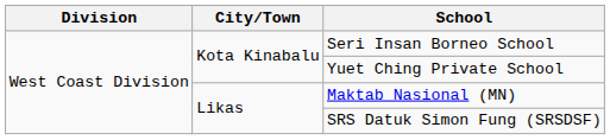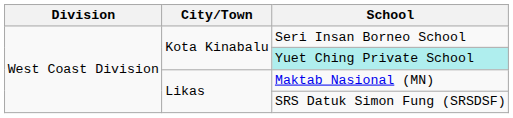Yuet Ching Private School | School: no background -> paleturquoise background
